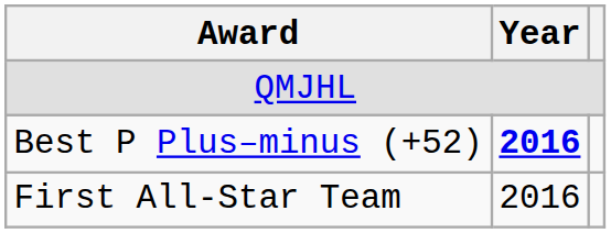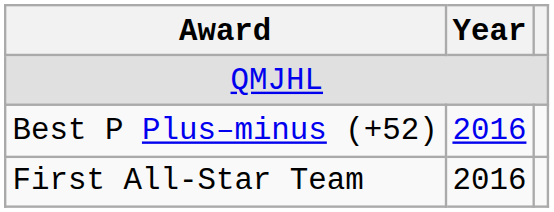Best P Plus–minus (+52) | Year: bold -> normal
